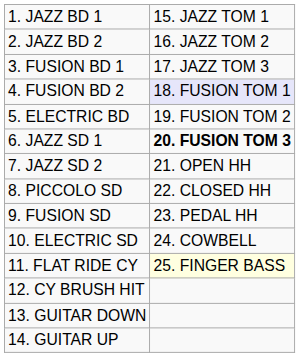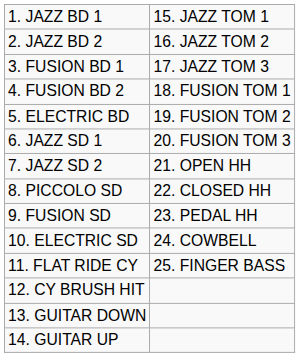4. FUSION BD 2 | column 2: lavender background -> no background
6. JAZZ SD 1 | column 2: bold -> normal
11. FLAT RIDE CY | column 2: lightyellow background -> no background
